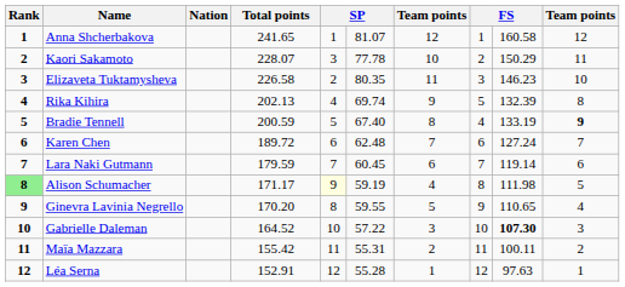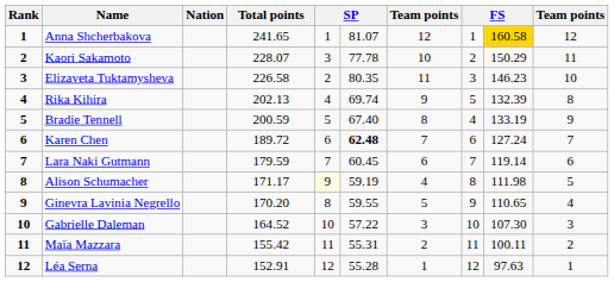Anna Shcherbakova | column 9: no background -> gold background
Bradie Tennell | column 10: bold -> normal
Karen Chen | column 6: normal -> bold
Alison Schumacher | Rank: lightgreen background -> no background
Gabrielle Daleman | column 9: bold -> normal
